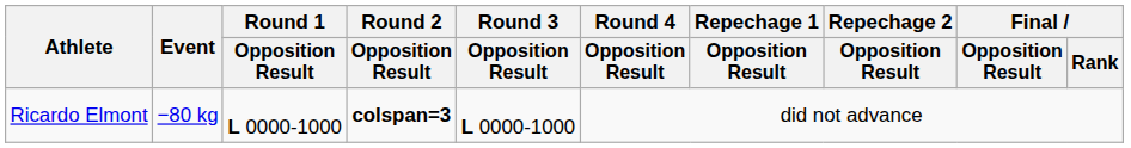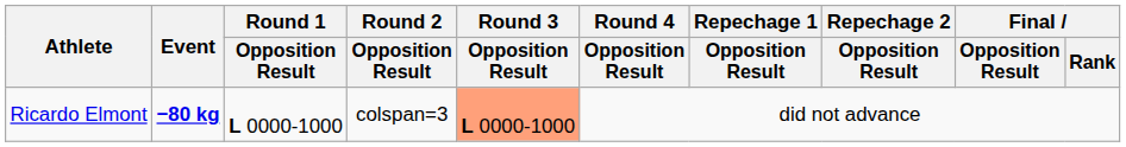Ricardo Elmont | Event: normal -> bold
Ricardo Elmont | Round 2 / Opposition Result: bold -> normal
Ricardo Elmont | Round 3 / Opposition Result: no background -> lightsalmon background
